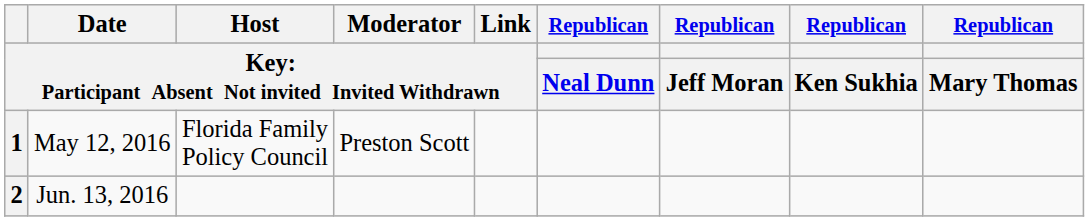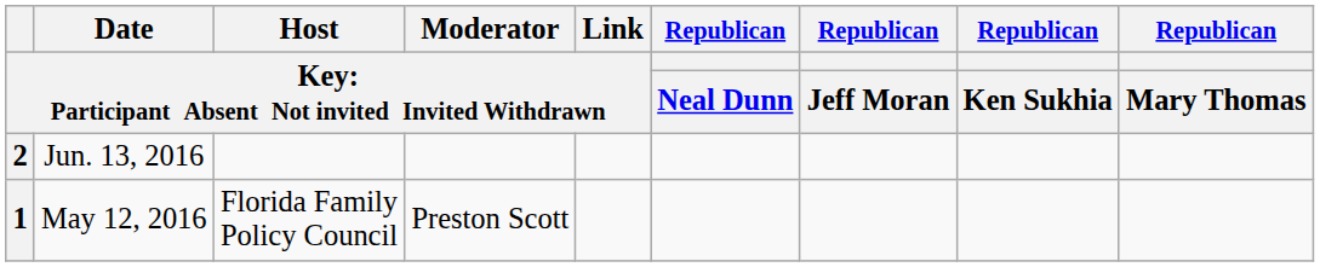rows swapped: 1 <-> 2
